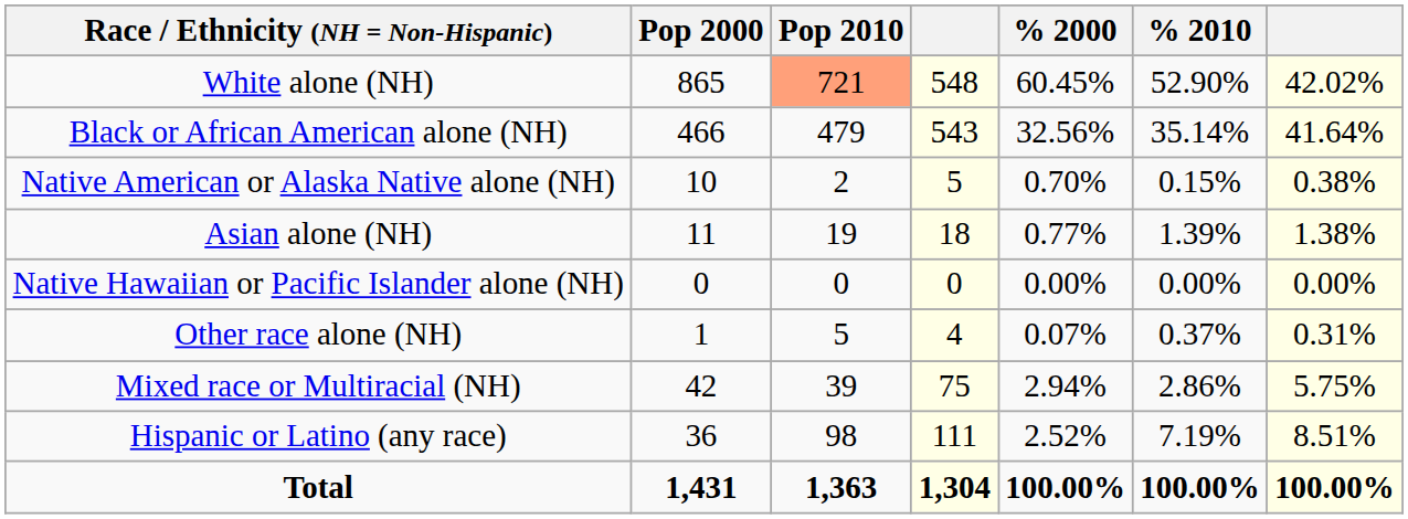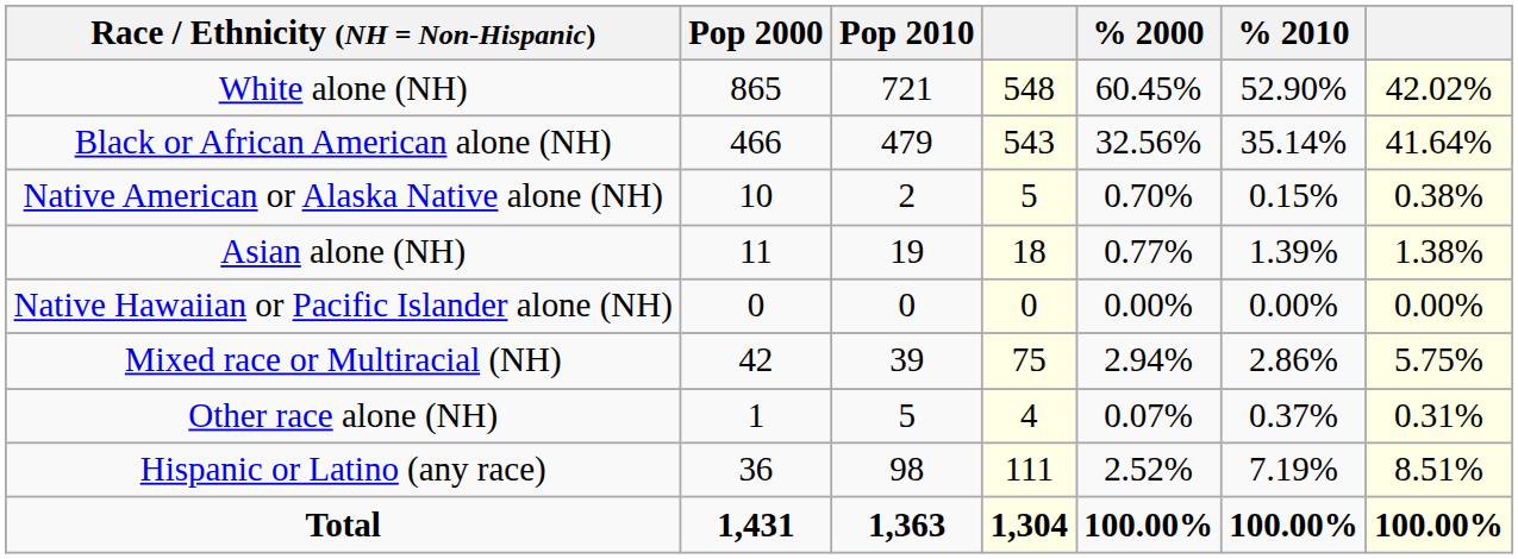White alone (NH) | Pop 2010: lightsalmon background -> no background
rows swapped: Other race alone (NH) <-> Mixed race or Multiracial (NH)
